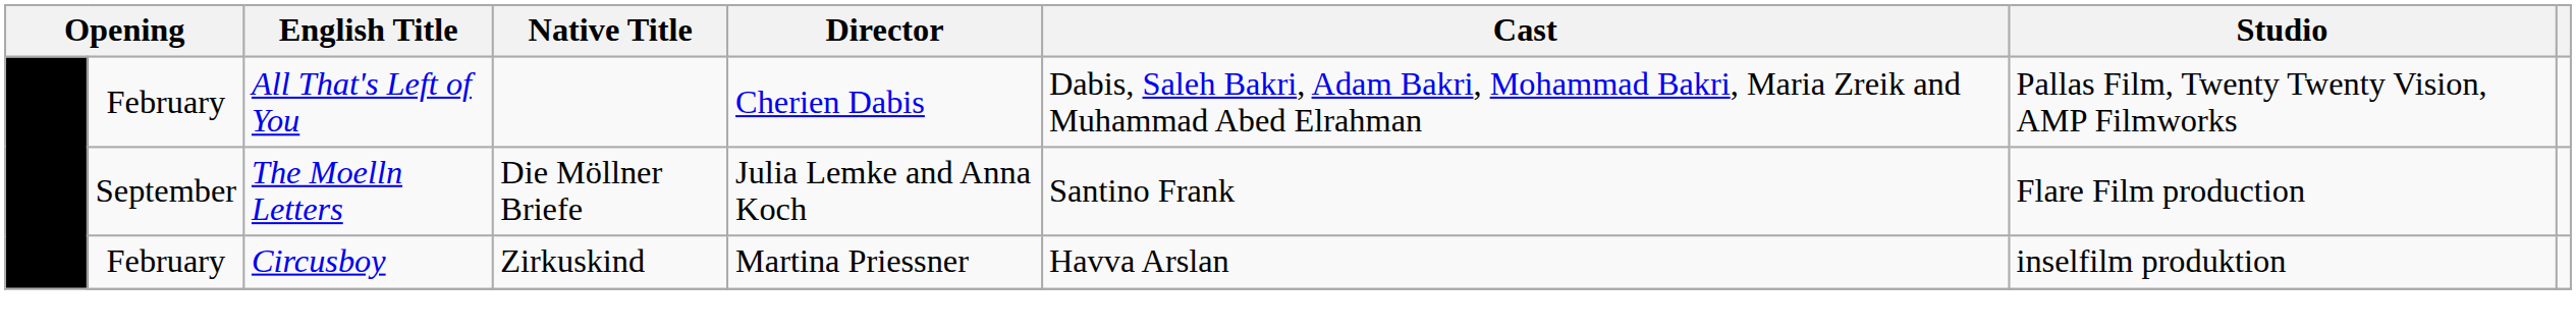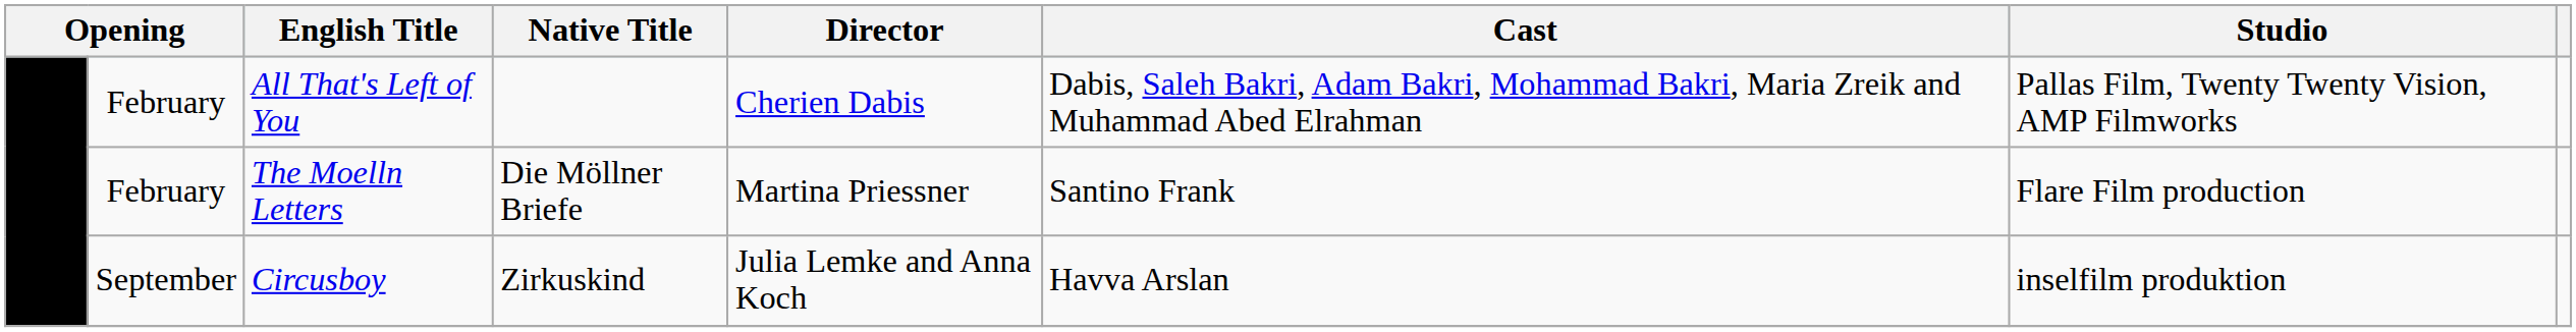The Moelln Letters | column 2: September -> February
The Moelln Letters | Director: Julia Lemke and Anna Koch -> Martina Priessner
Circusboy | column 2: February -> September
Circusboy | Director: Martina Priessner -> Julia Lemke and Anna Koch
